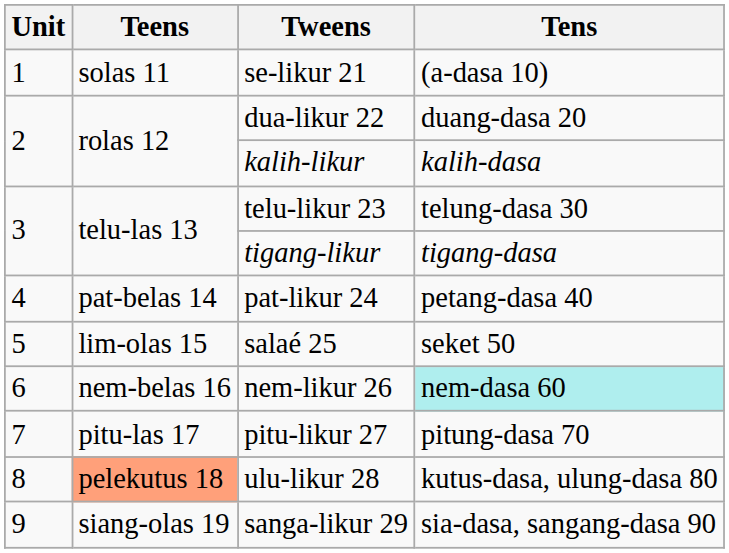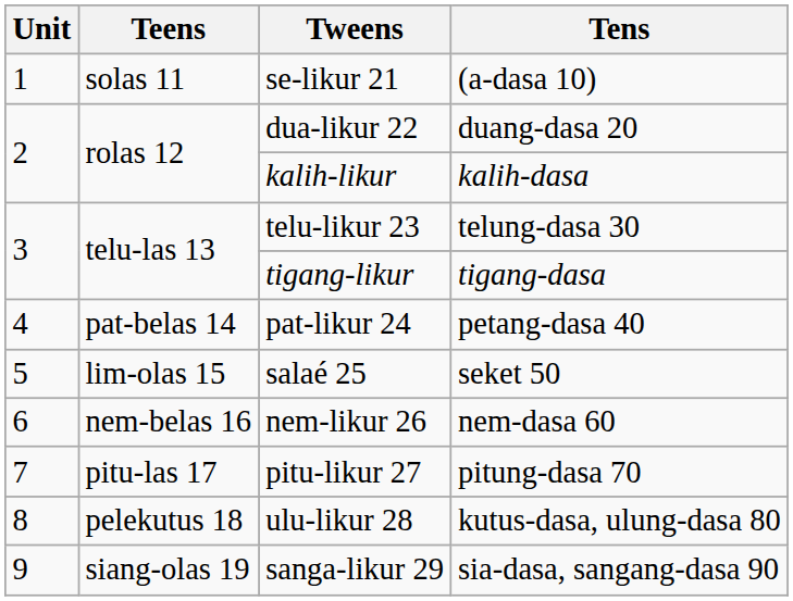nem-likur 26 | Tens: paleturquoise background -> no background
ulu-likur 28 | Teens: lightsalmon background -> no background
